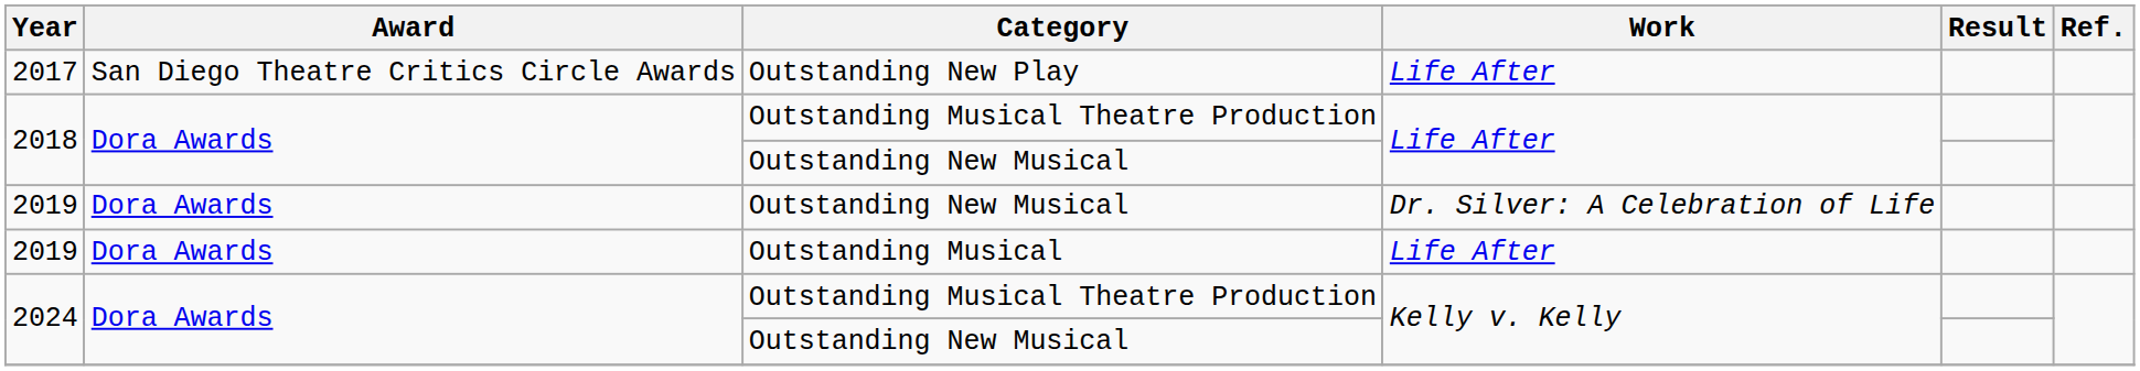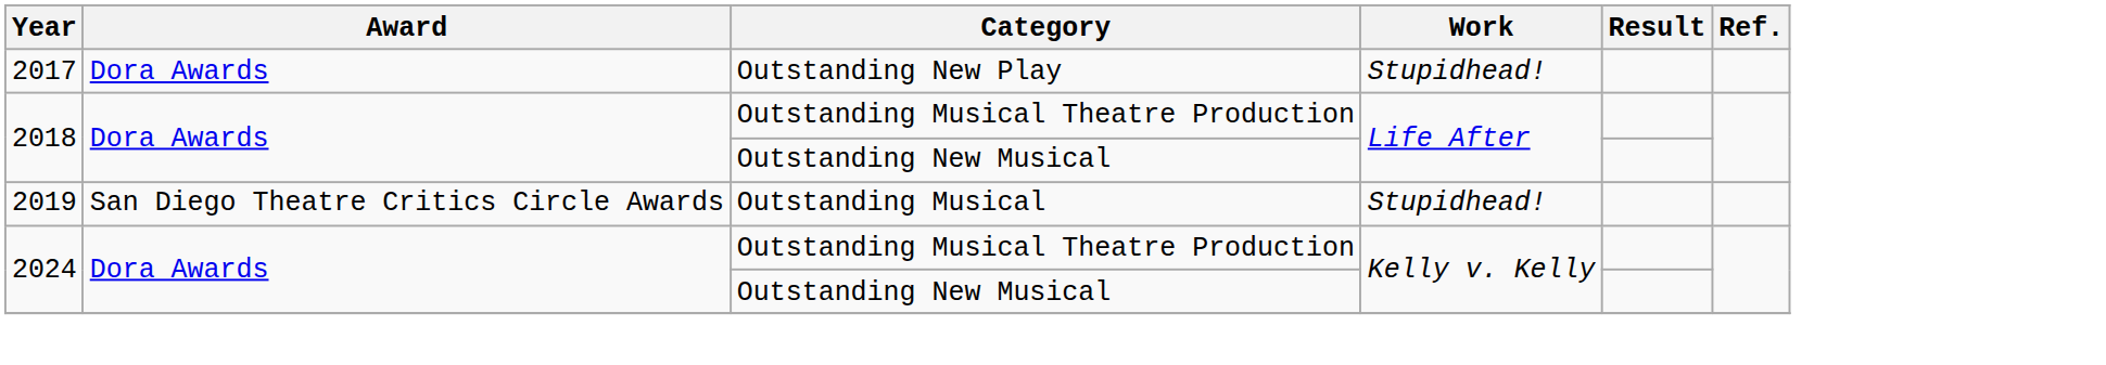2017 | Award: San Diego Theatre Critics Circle Awards -> Dora Awards
2017 | Work: Life After -> Stupidhead!
- row: 2019 | Dora Awards | Outstanding New Musical | Dr. Silver: A Celebration of Life
2019 / Outstanding Musical | Award: Dora Awards -> San Diego Theatre Critics Circle Awards
2019 / Outstanding Musical | Work: Life After -> Stupidhead!
